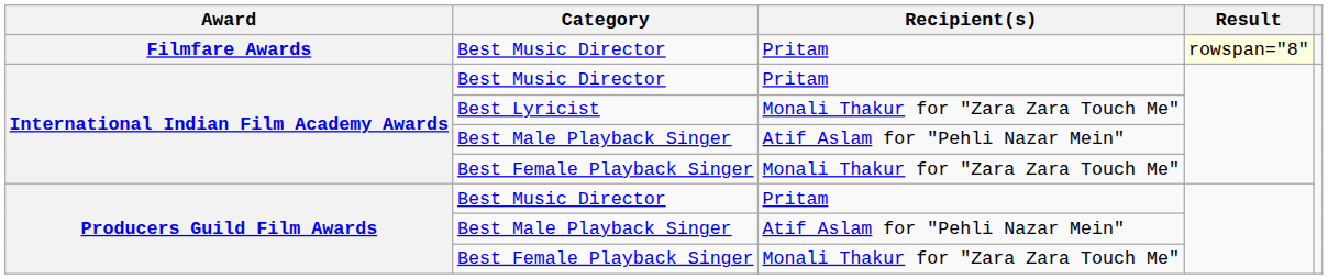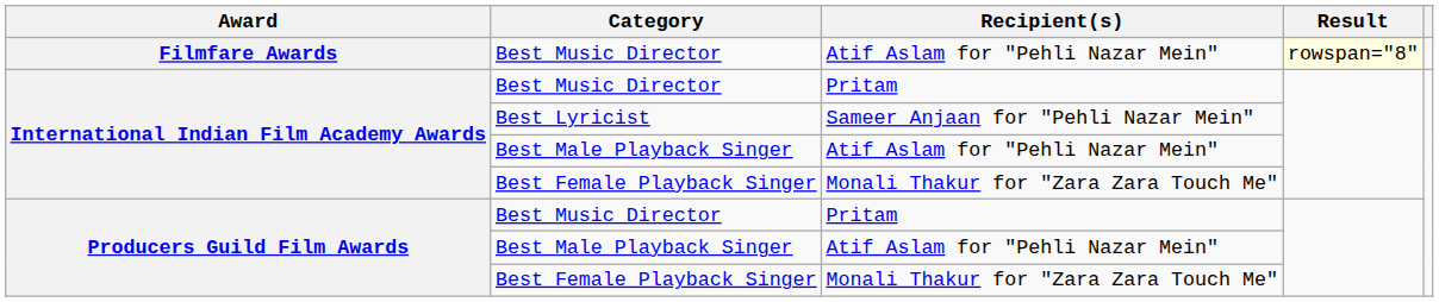Filmfare Awards / Best Music Director | Recipient(s): Pritam -> Atif Aslam for "Pehli Nazar Mein"
Best Lyricist | Recipient(s): Monali Thakur for "Zara Zara Touch Me" -> Sameer Anjaan for "Pehli Nazar Mein"
